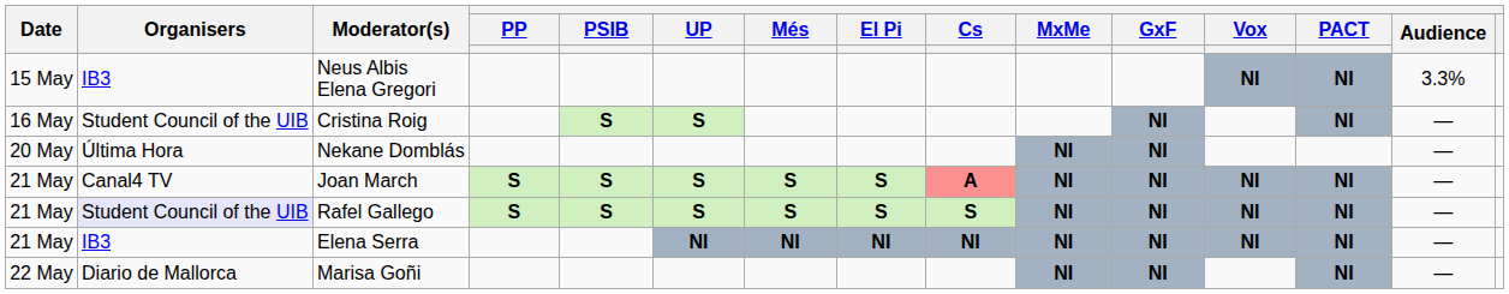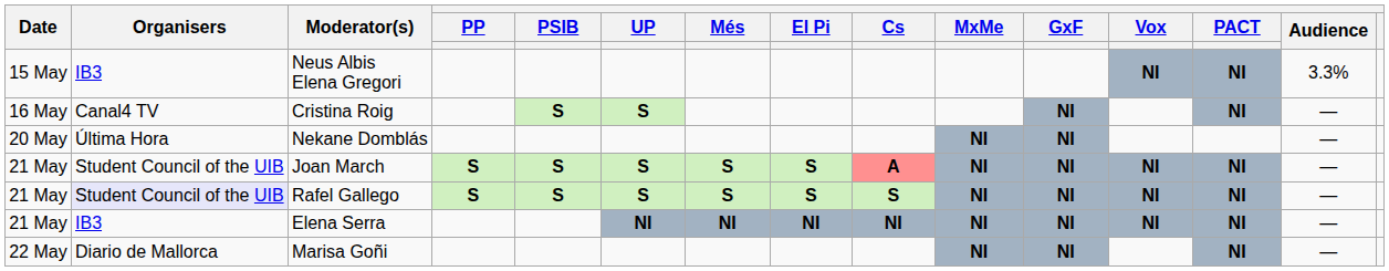Cristina Roig | Organisers: Student Council of the UIB -> Canal4 TV
Joan March | Organisers: Canal4 TV -> Student Council of the UIB
